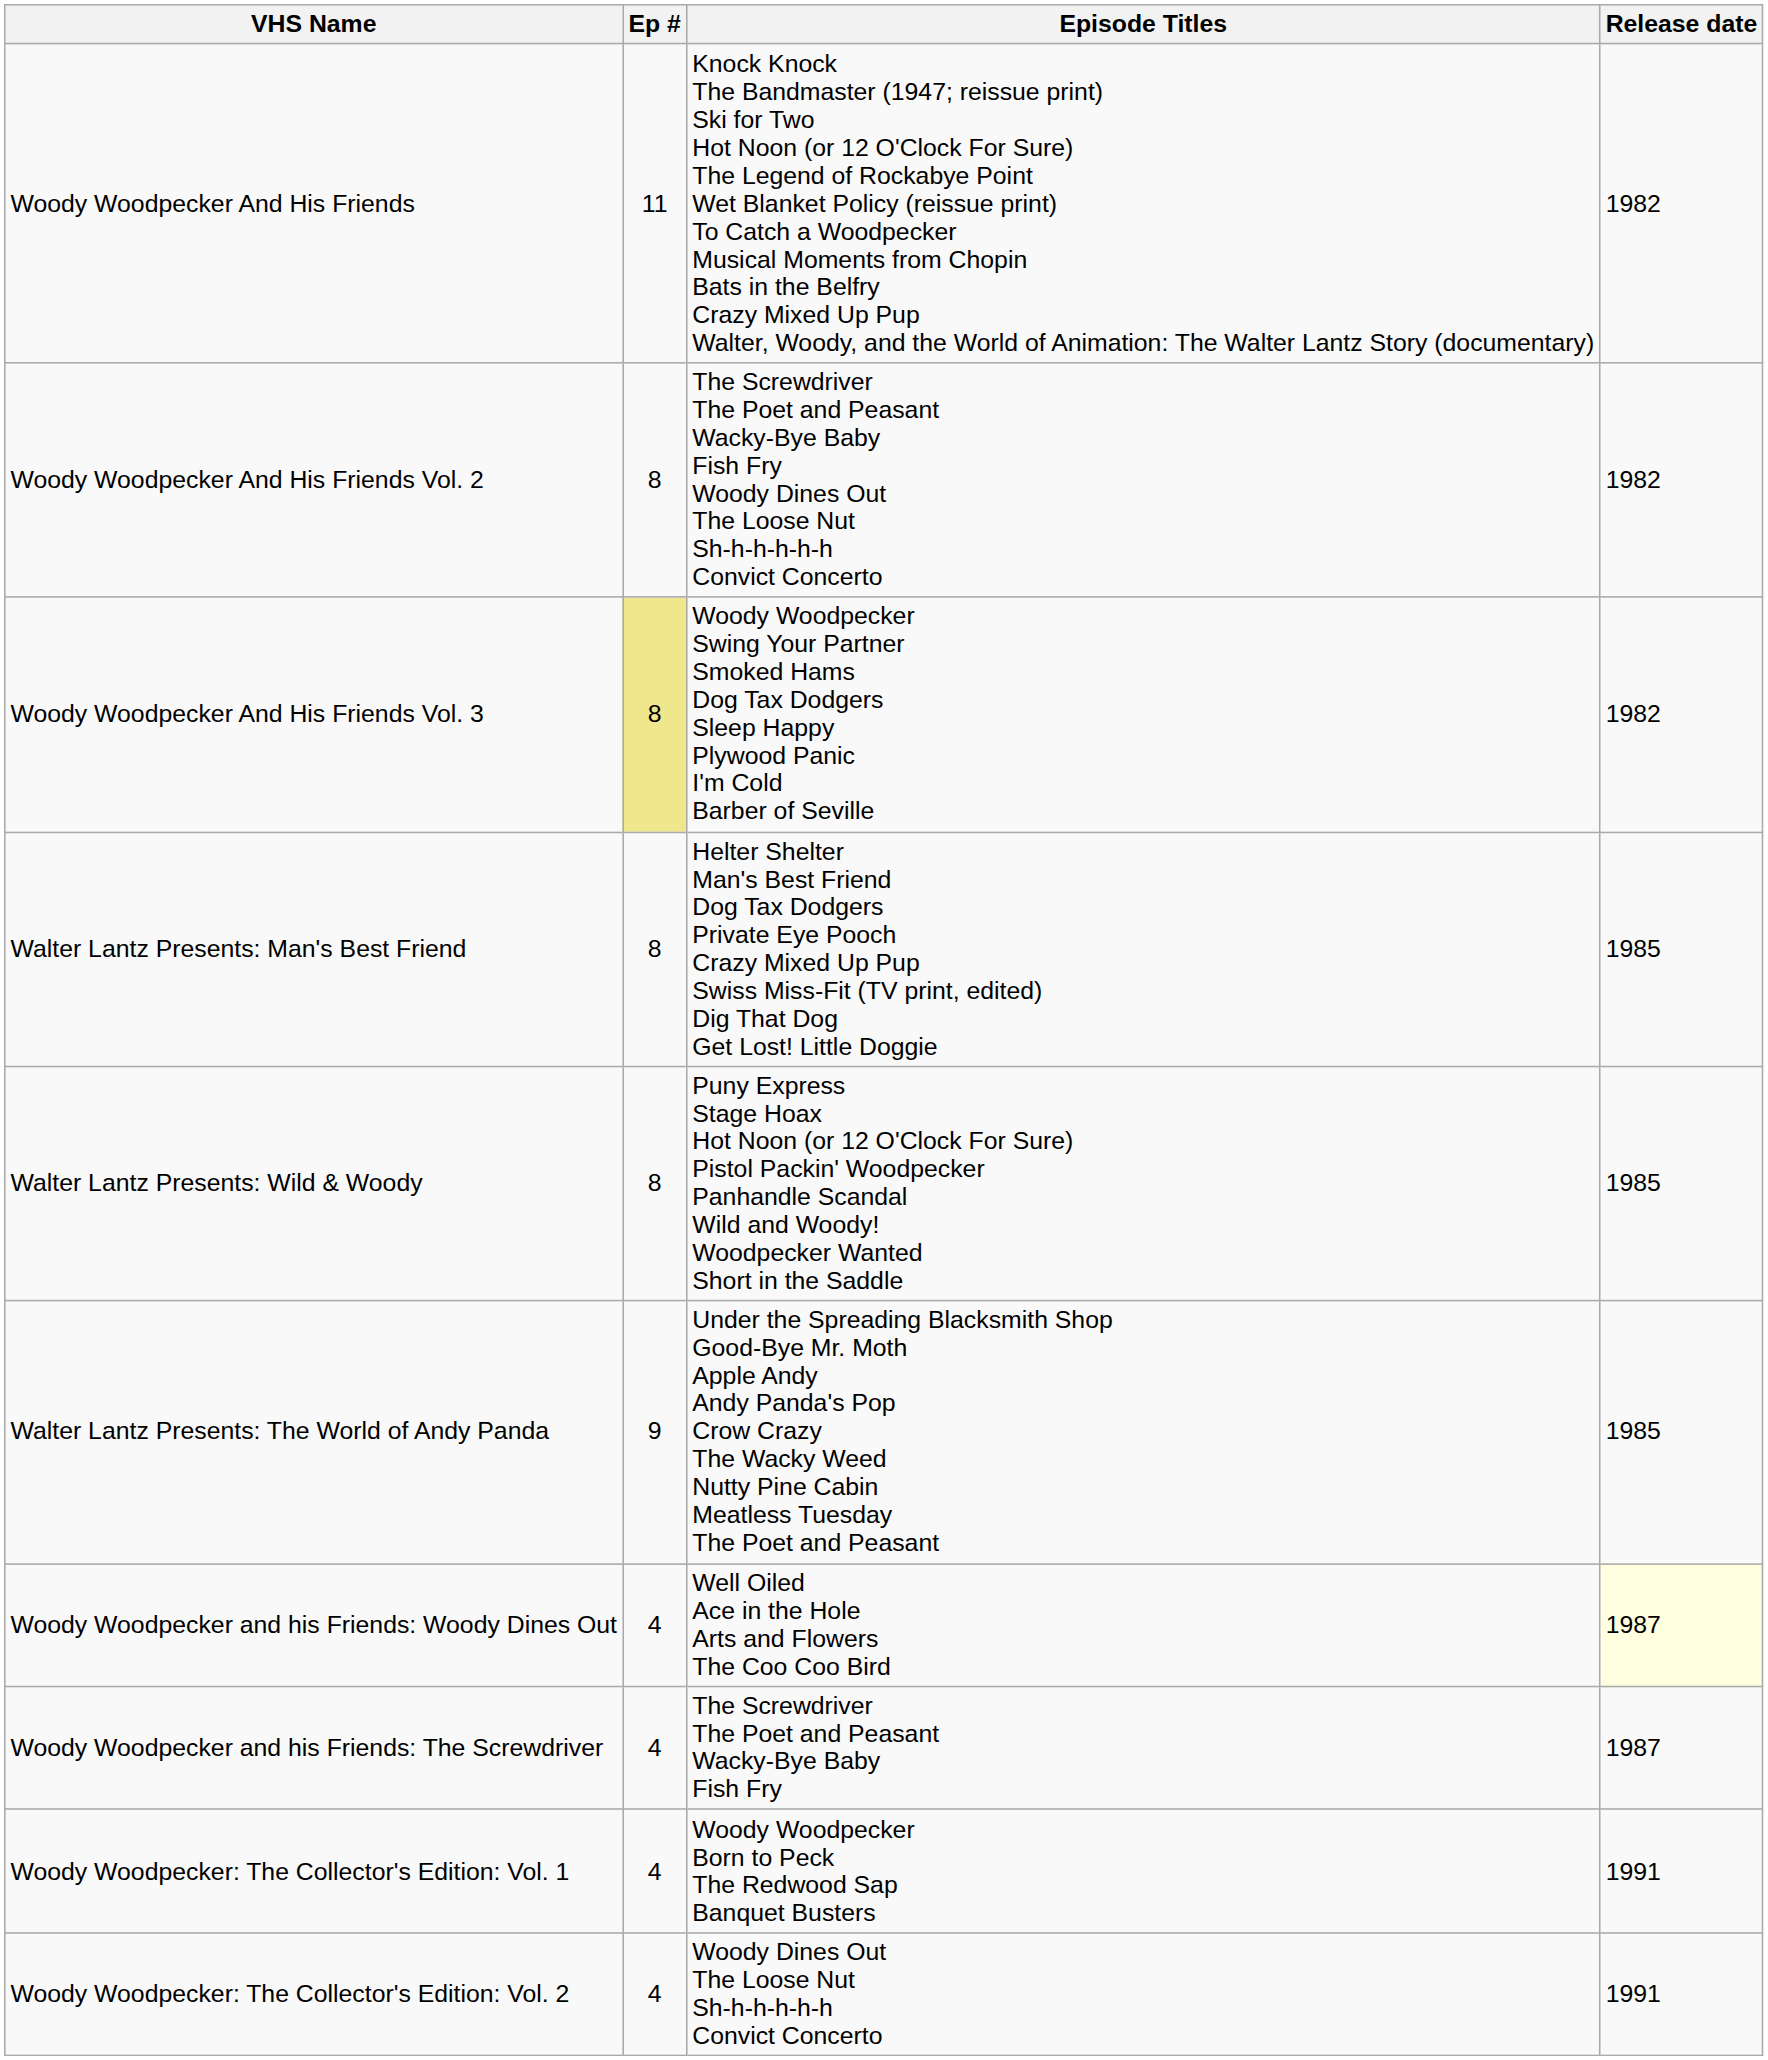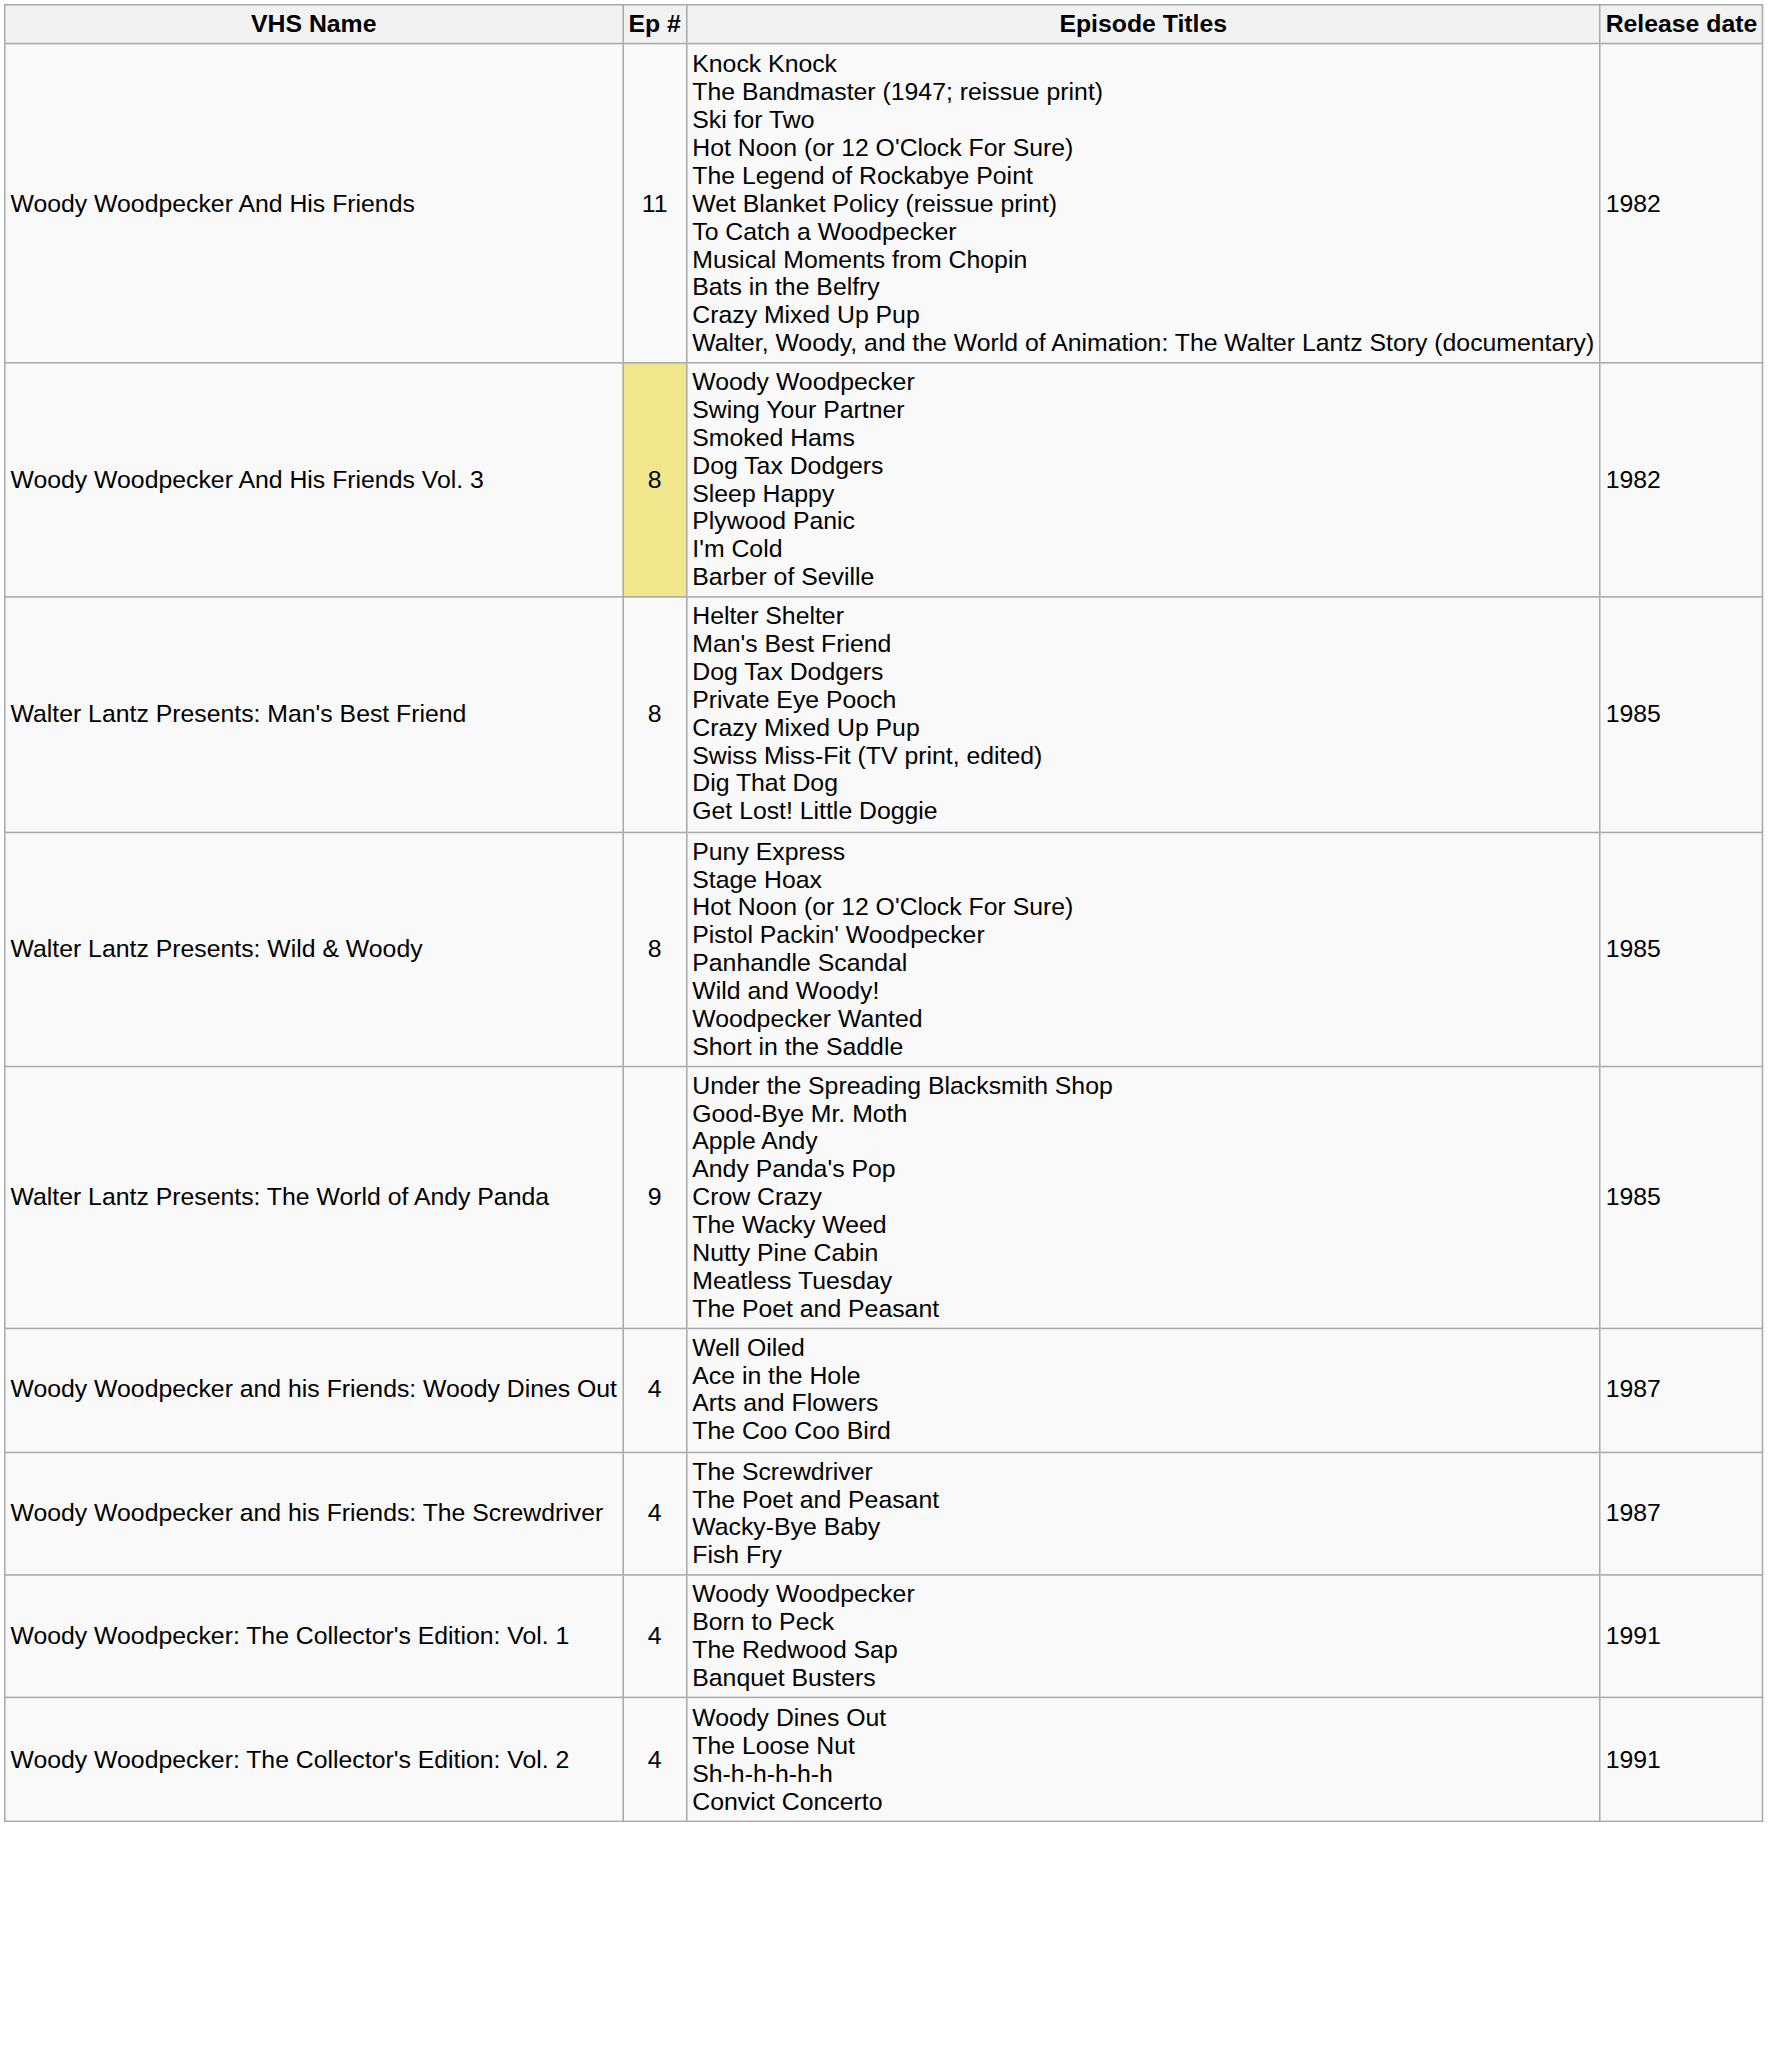- row: Woody Woodpecker And His Friends Vol. 2 | 8 | The Screwdriver The Poet and Peasant Wacky-Bye Baby Fish Fry Woody Dines Out The Loose Nut Sh-h-h-h-h-h Convict Concerto | 1982
Woody Woodpecker and his Friends: Woody Dines Out | Release date: lightyellow background -> no background
